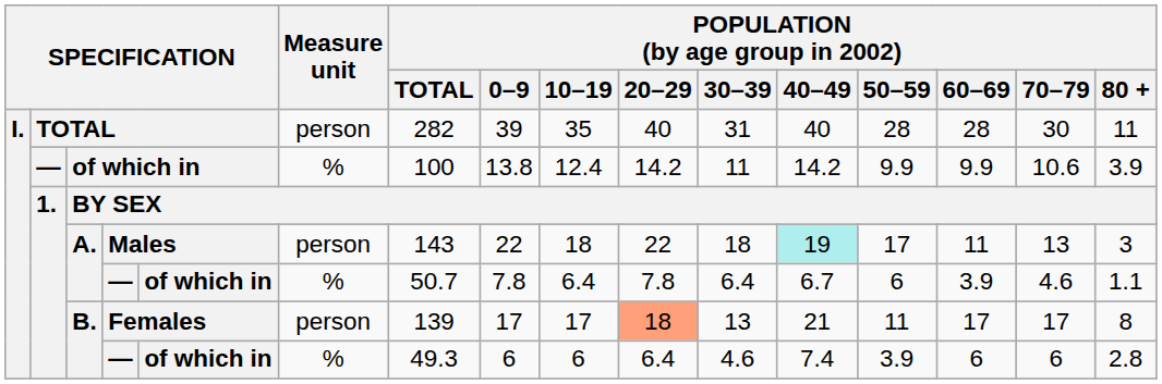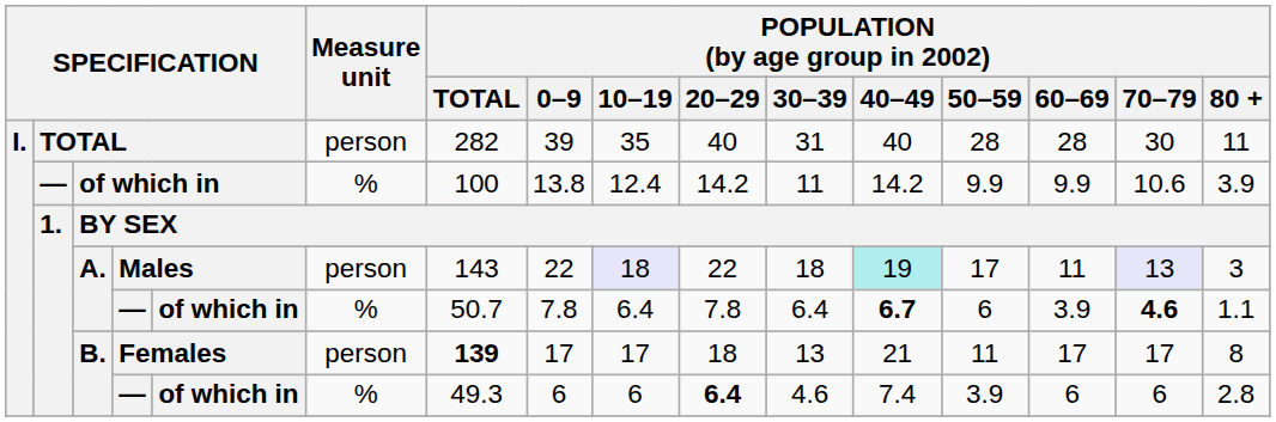Males | POPULATION (by age group in 2002) / 10–19: no background -> lavender background
Males | POPULATION (by age group in 2002) / 70–79: no background -> lavender background
A. / — | POPULATION (by age group in 2002) / 40–49: normal -> bold
A. / — | POPULATION (by age group in 2002) / 70–79: normal -> bold
Females | POPULATION (by age group in 2002) / TOTAL: normal -> bold
Females | POPULATION (by age group in 2002) / 20–29: lightsalmon background -> no background
B. / — | POPULATION (by age group in 2002) / 20–29: normal -> bold
